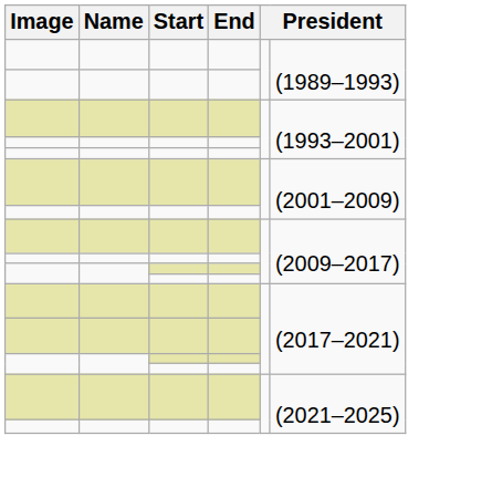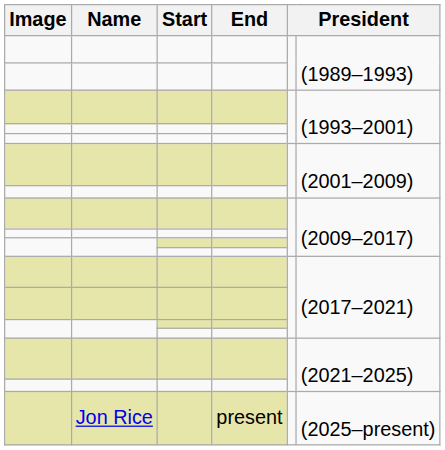+ row: Jon Rice | present | (2025–present)
